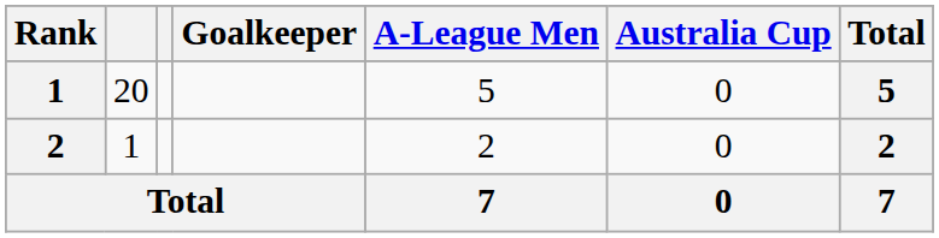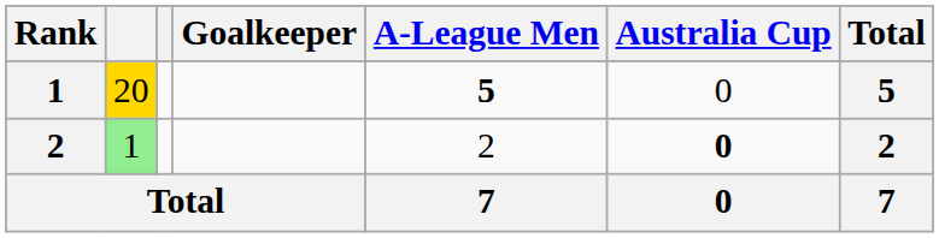row 2 | column 2: no background -> gold background
row 2 | A-League Men: normal -> bold
row 3 | column 2: no background -> lightgreen background
row 3 | Australia Cup: normal -> bold
